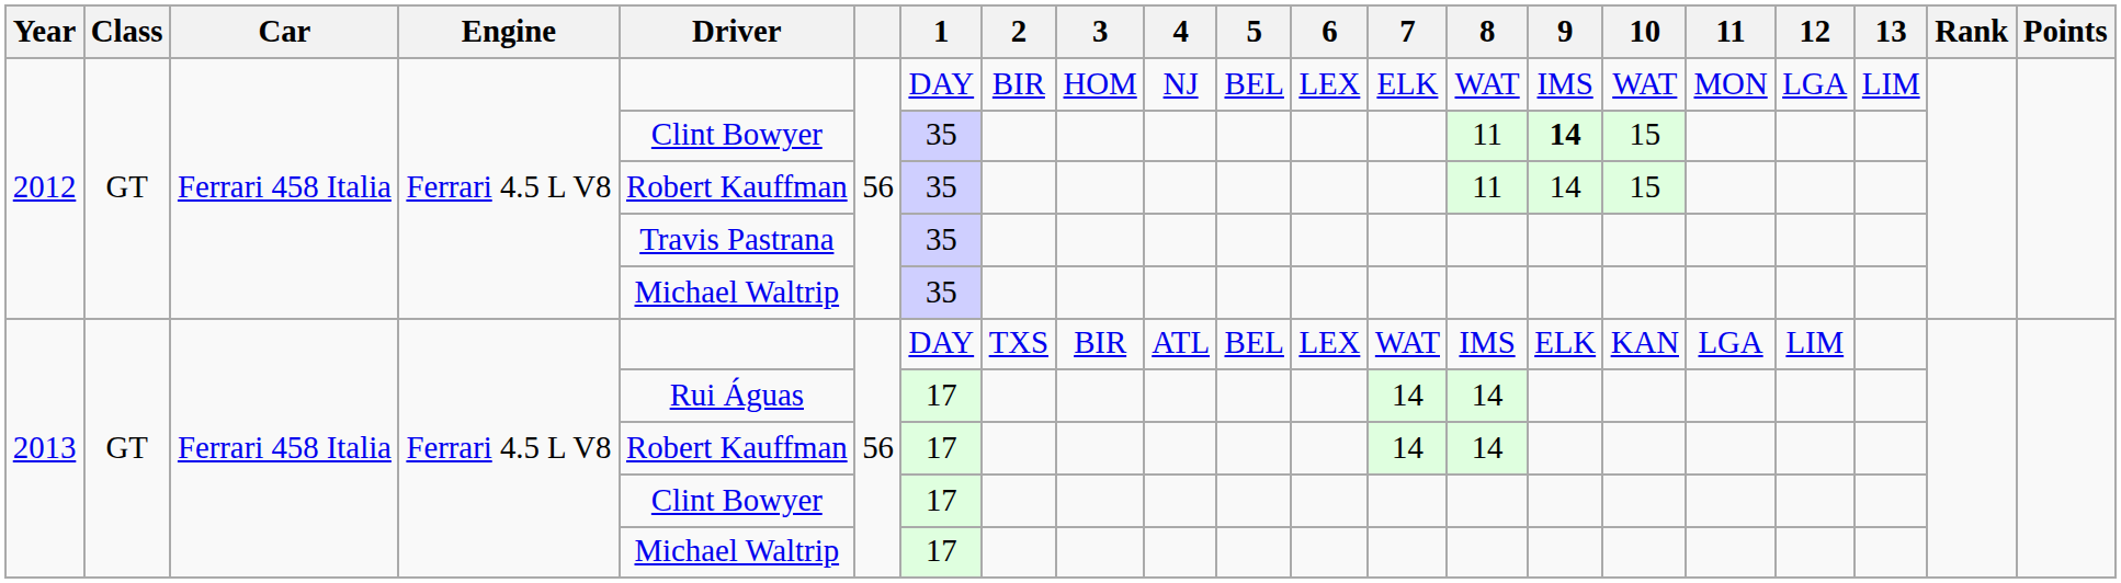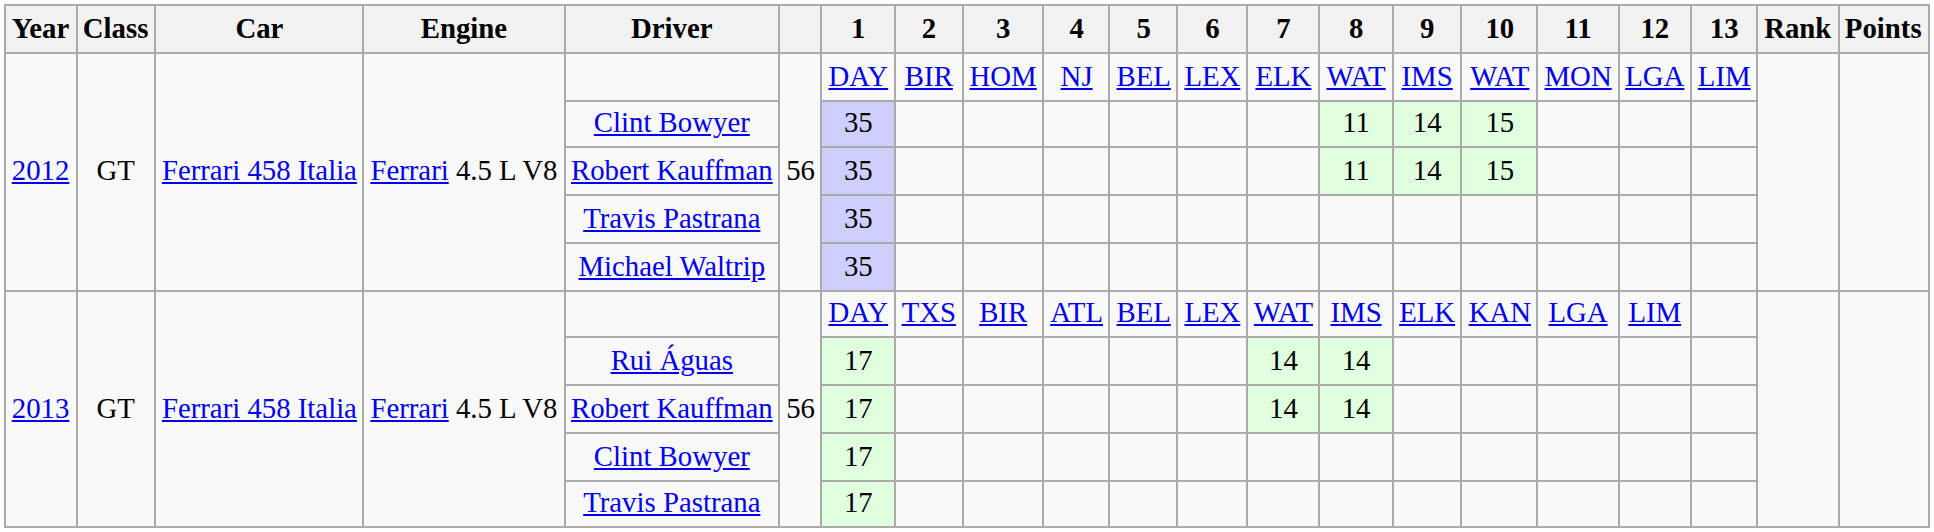row 3 | 9: bold -> normal
row 11 | Driver: Michael Waltrip -> Travis Pastrana
